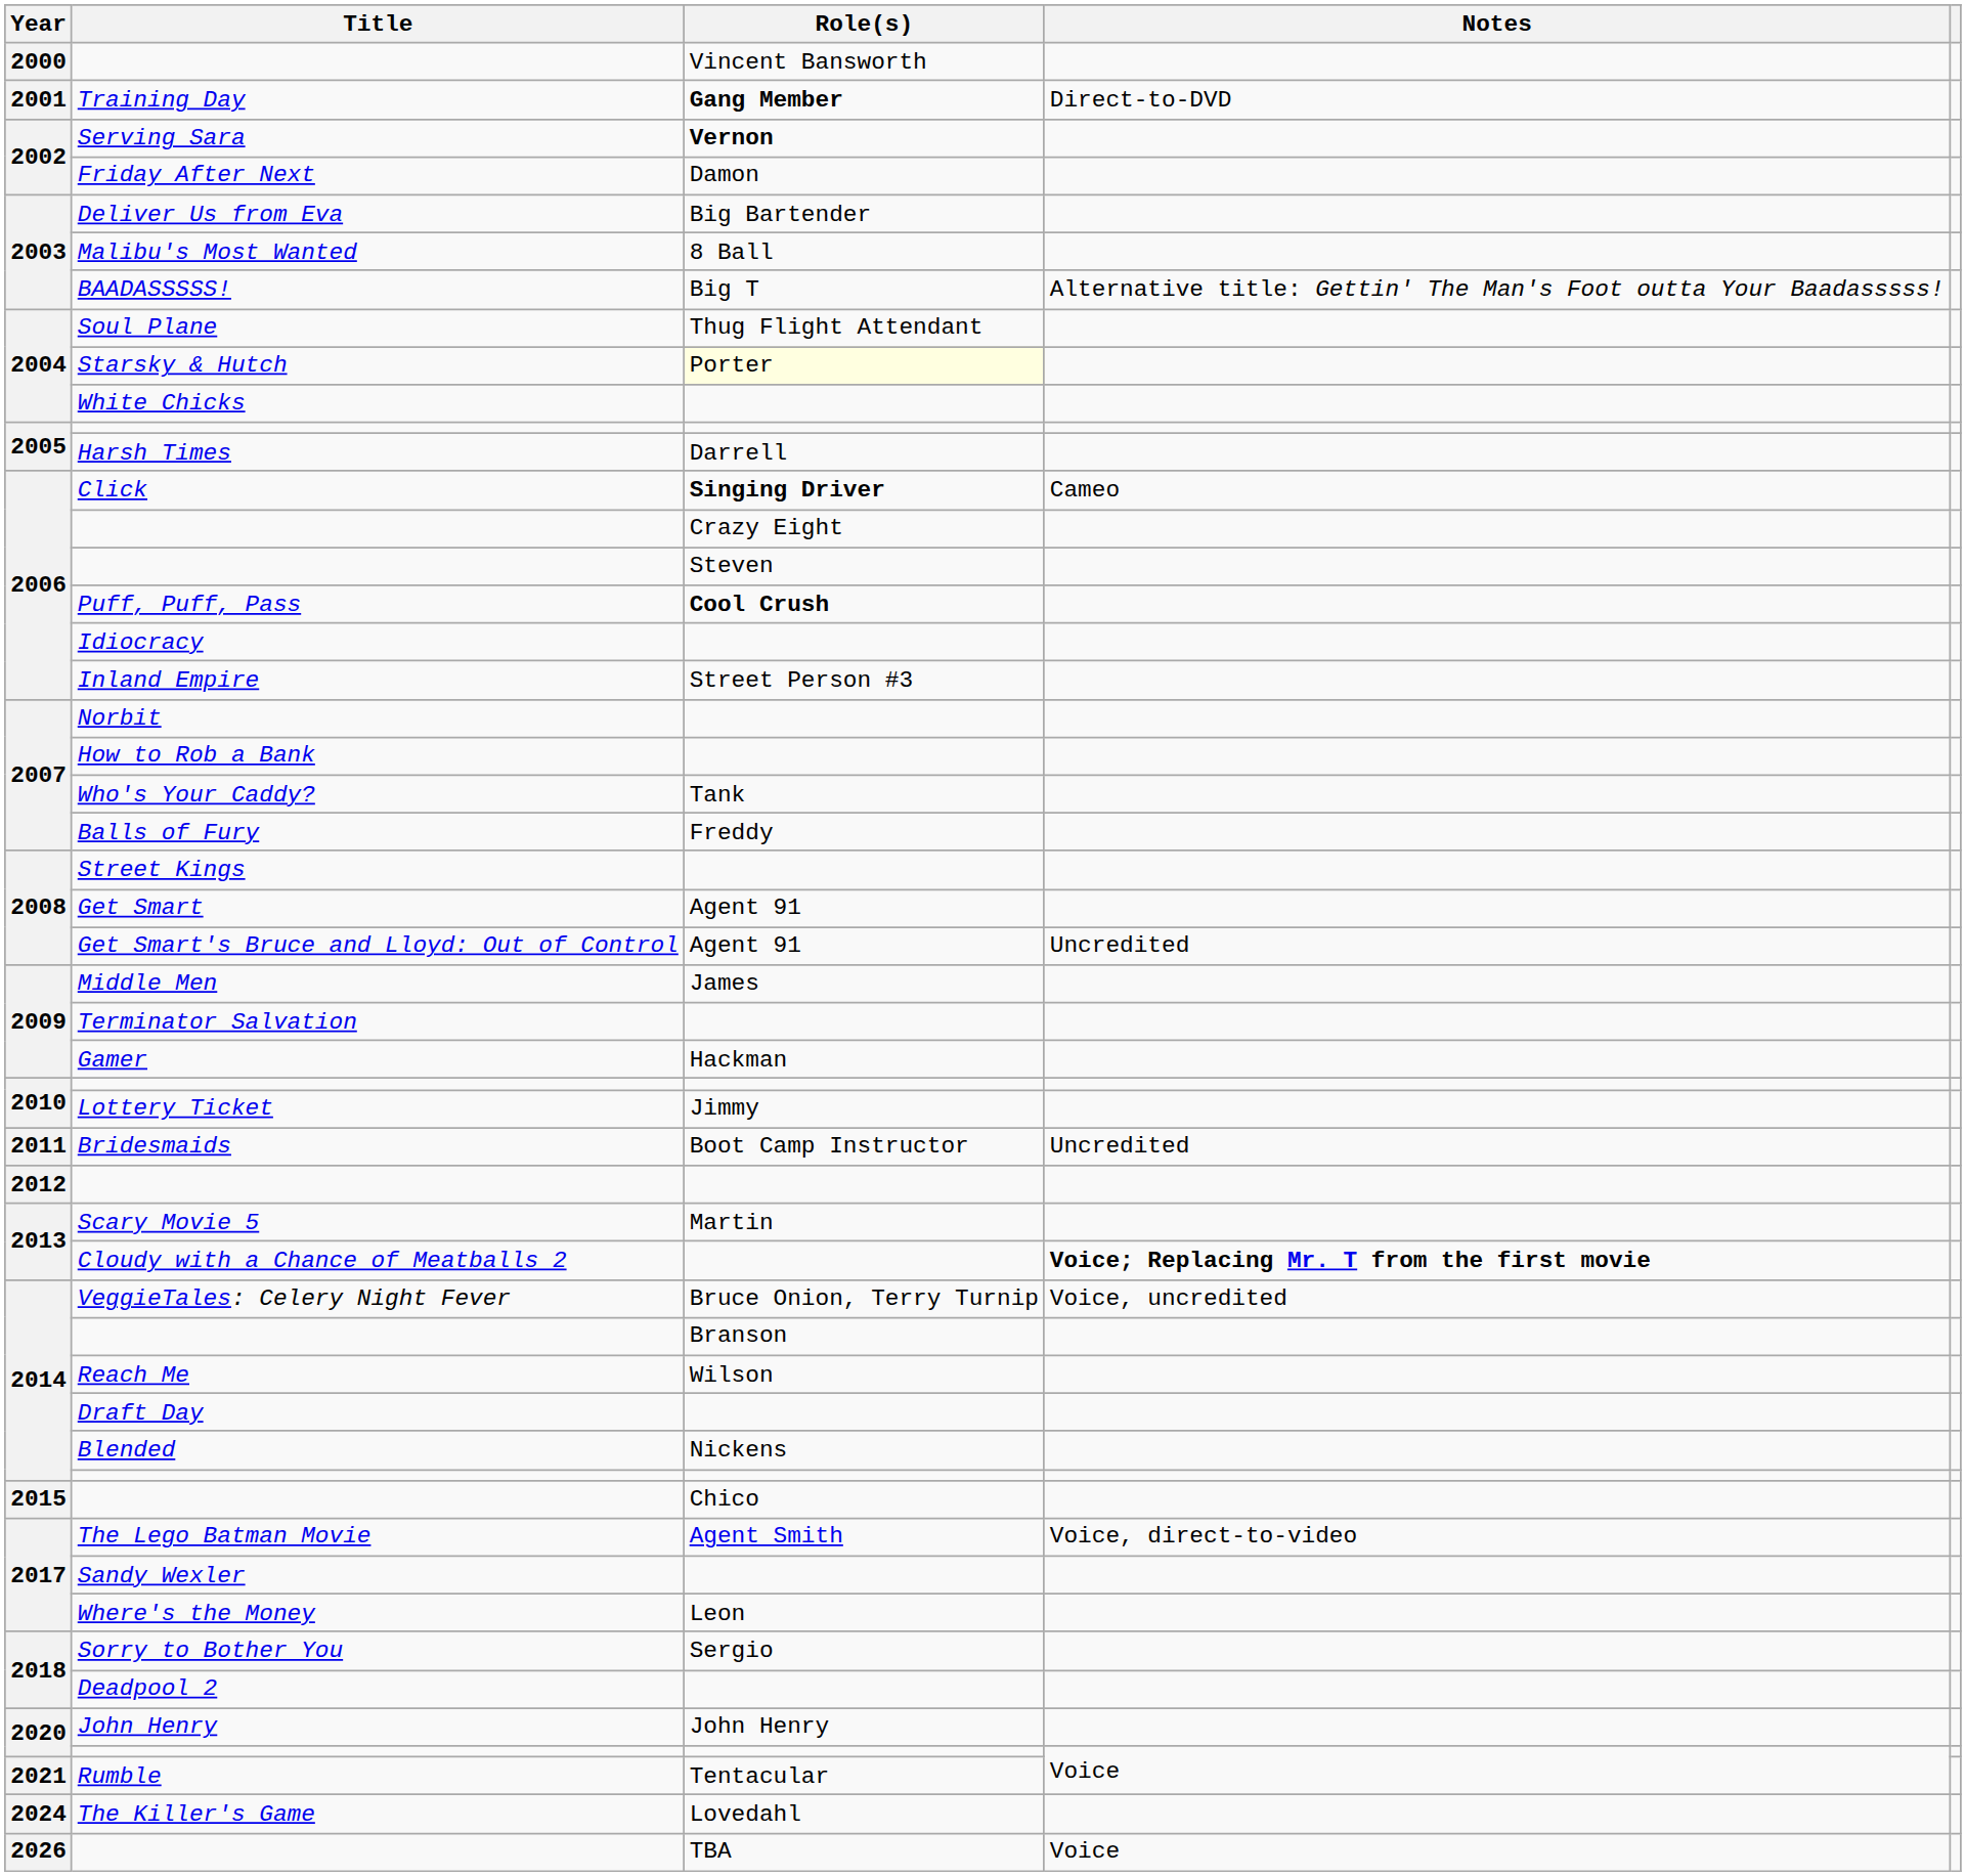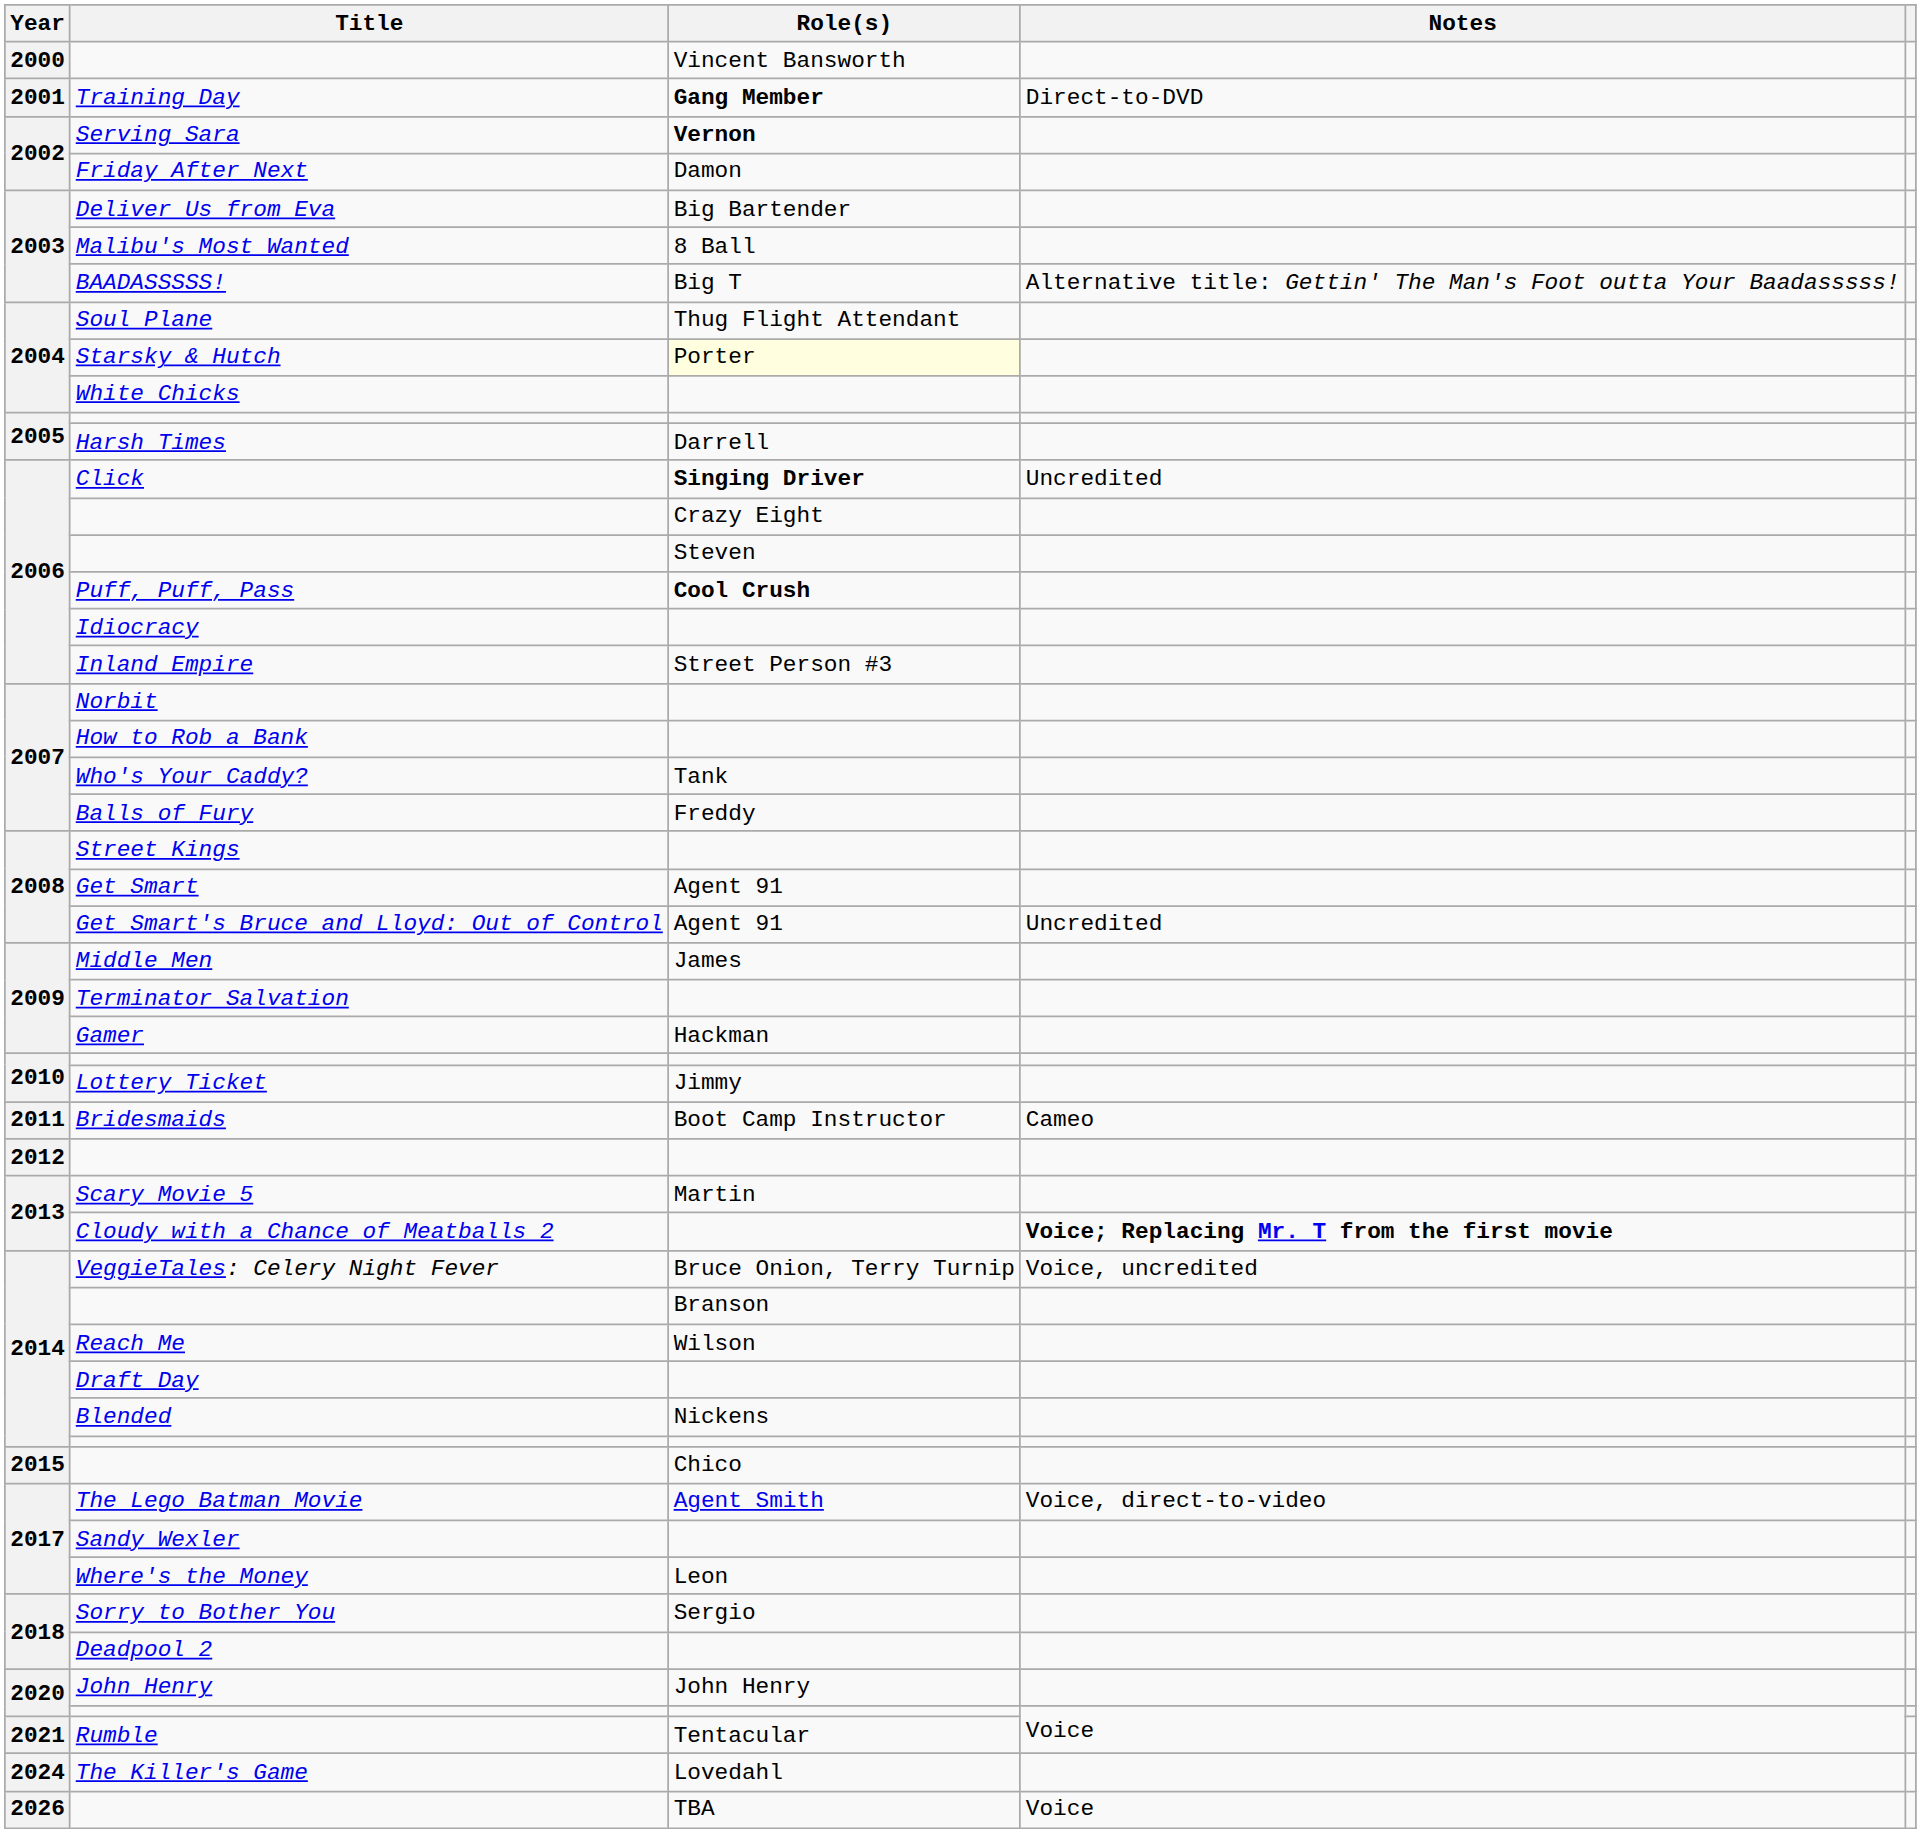Click | Notes: Cameo -> Uncredited
Bridesmaids | Notes: Uncredited -> Cameo
